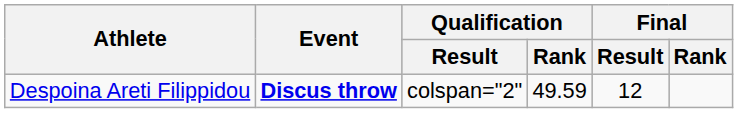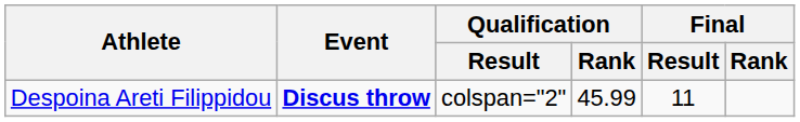Despoina Areti Filippidou | Qualification / Rank: 49.59 -> 45.99
Despoina Areti Filippidou | Final / Result: 12 -> 11
